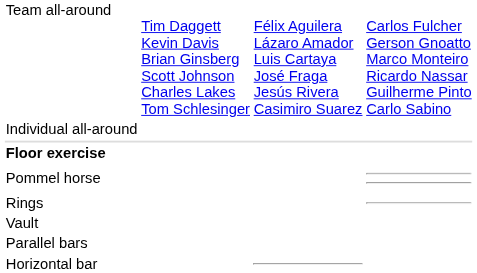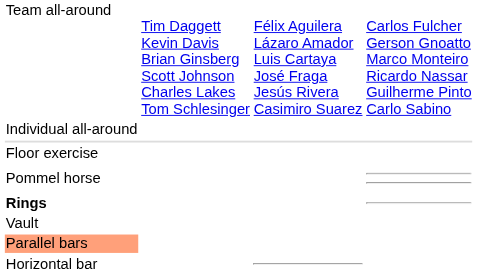Floor exercise | column 1: bold -> normal
Rings | column 1: normal -> bold
Parallel bars | column 1: no background -> lightsalmon background
